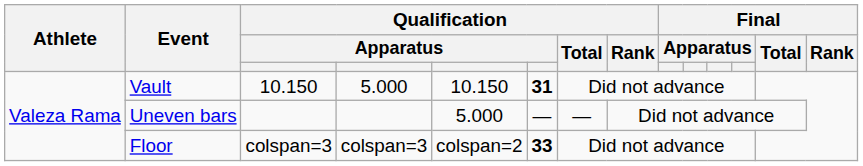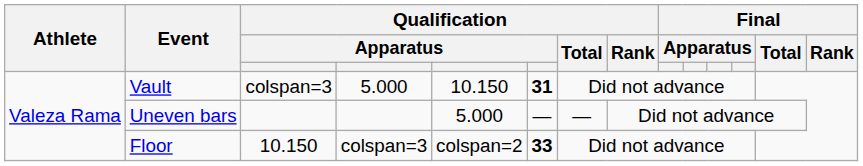Vault | column 3: 10.150 -> colspan=3
Floor | column 3: colspan=3 -> 10.150
